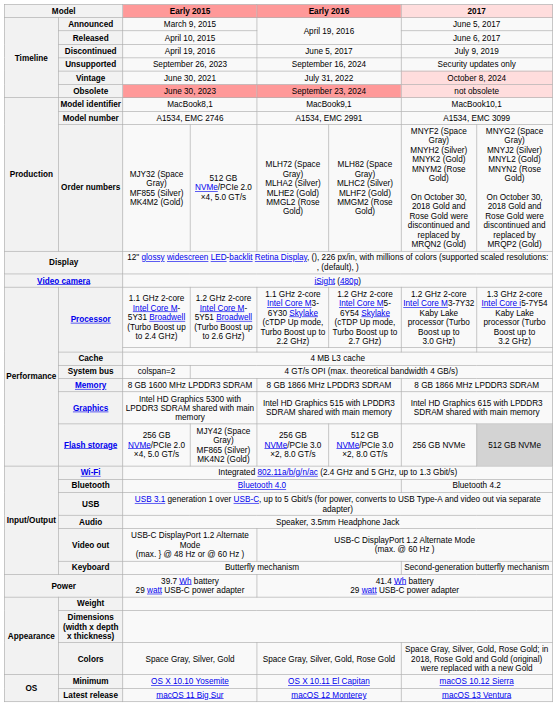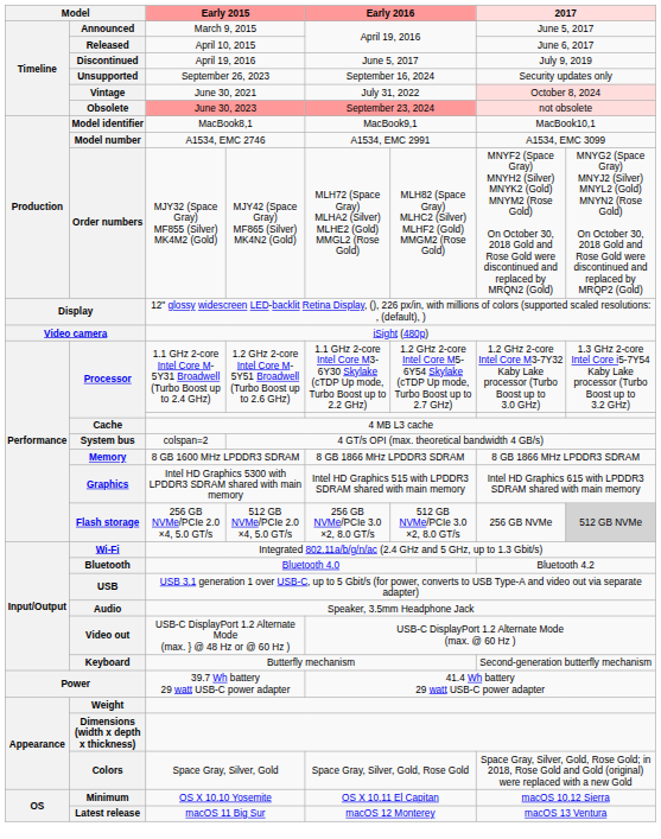Order numbers | column 4: 512 GB NVMe/PCIe 2.0 ×4, 5.0 GT/s -> MJY42 (Space Gray) MF865 (Silver) MK4N2 (Gold)
Flash storage | column 4: MJY42 (Space Gray) MF865 (Silver) MK4N2 (Gold) -> 512 GB NVMe/PCIe 2.0 ×4, 5.0 GT/s
